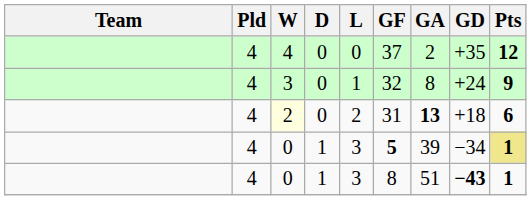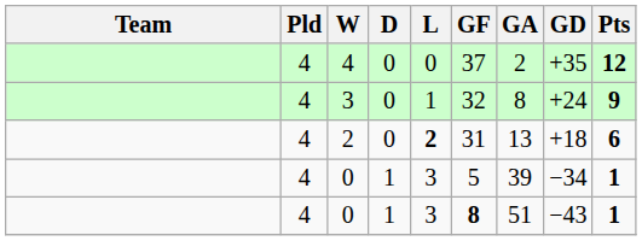row 4 | W: lightyellow background -> no background
row 4 | L: normal -> bold
row 4 | GA: bold -> normal
row 5 | GF: bold -> normal
row 5 | Pts: khaki background -> no background
row 6 | GF: normal -> bold
row 6 | GD: bold -> normal
